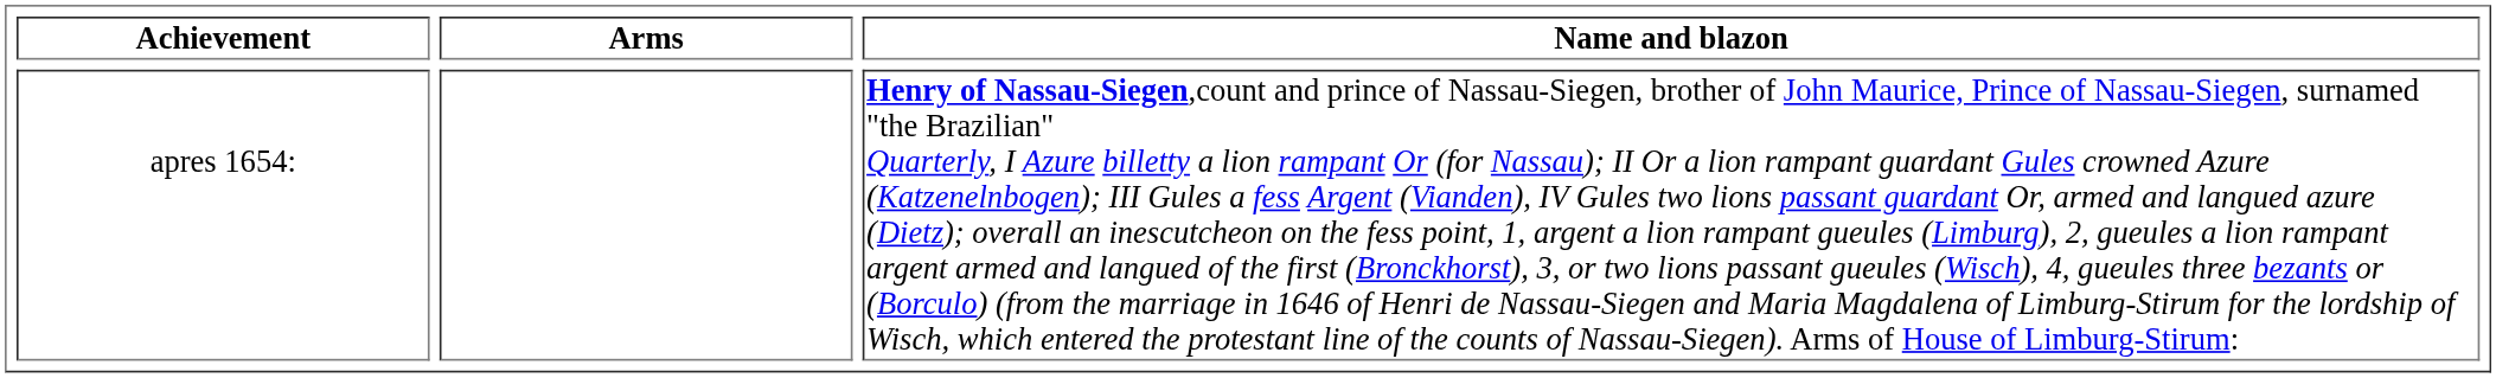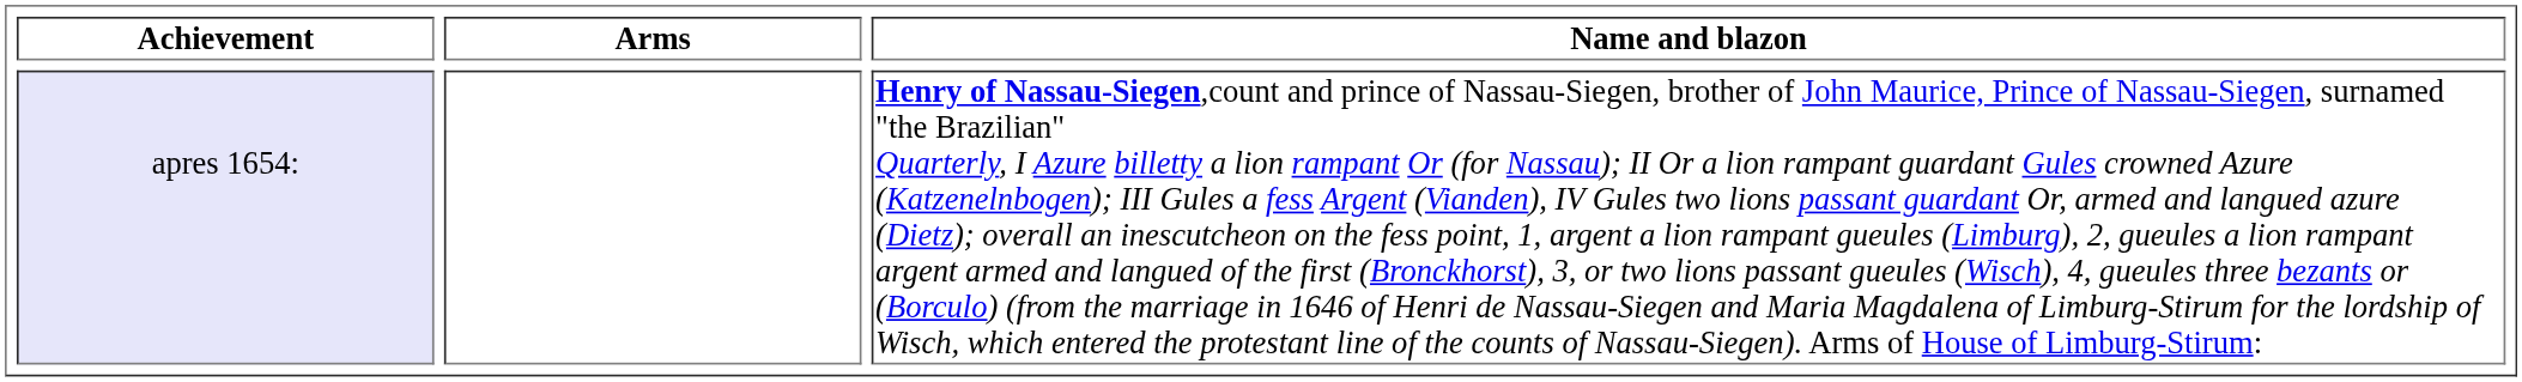row 2 | Achievement: no background -> lavender background
